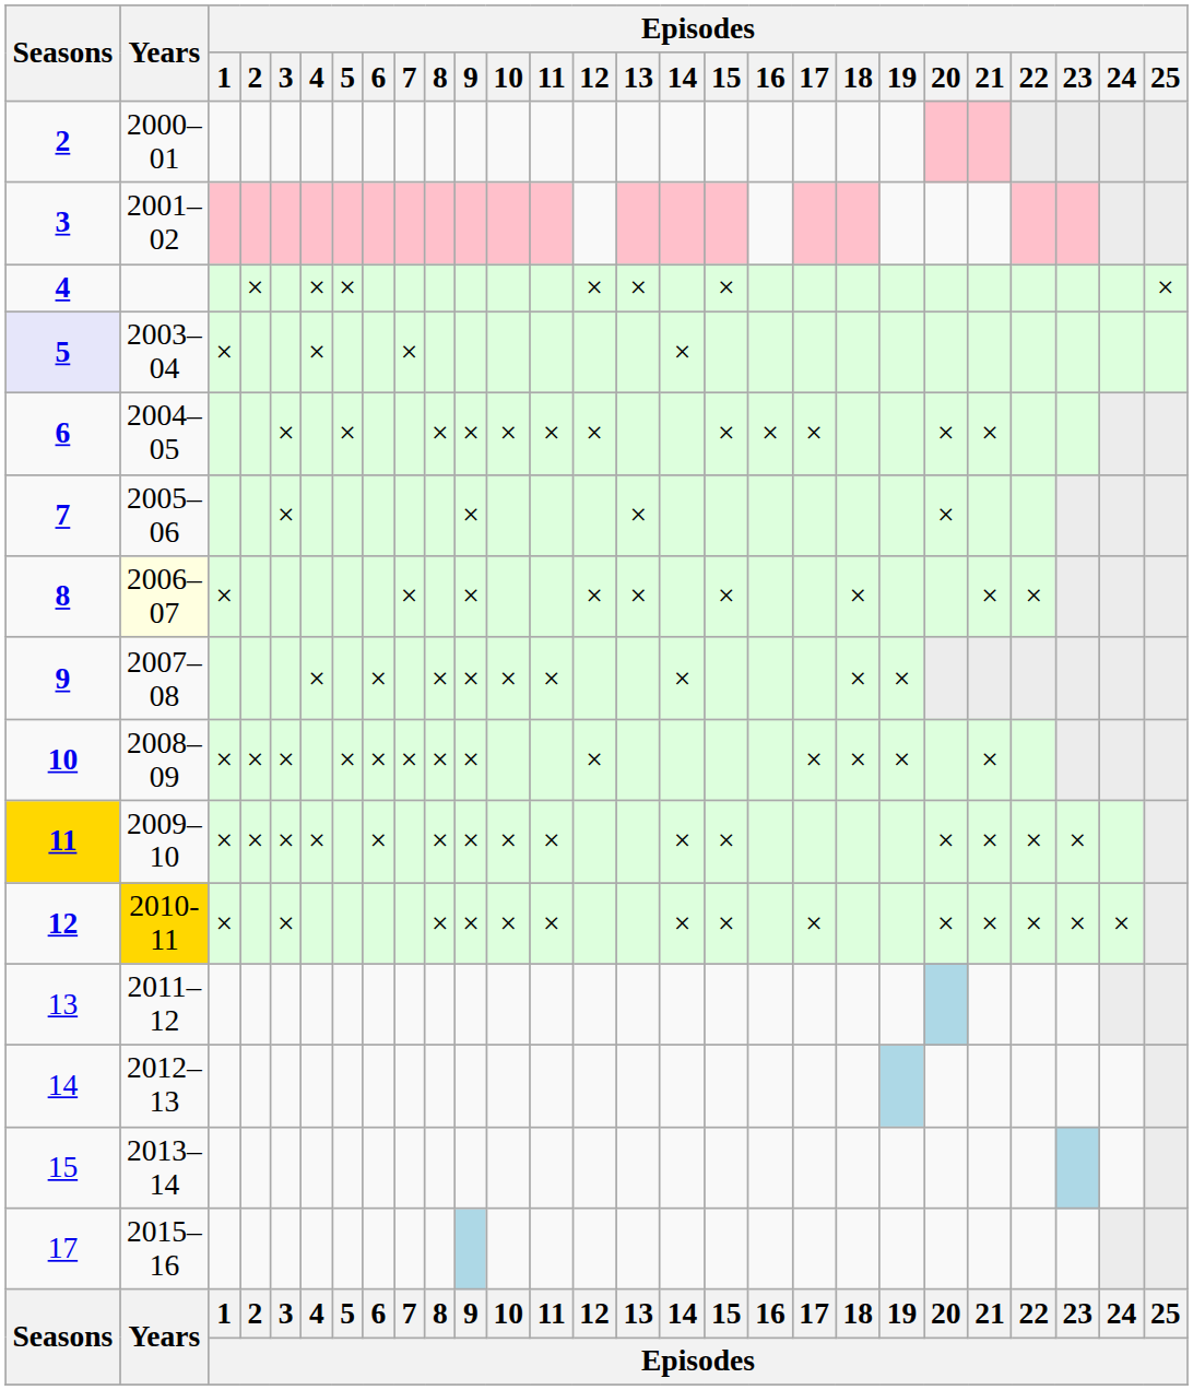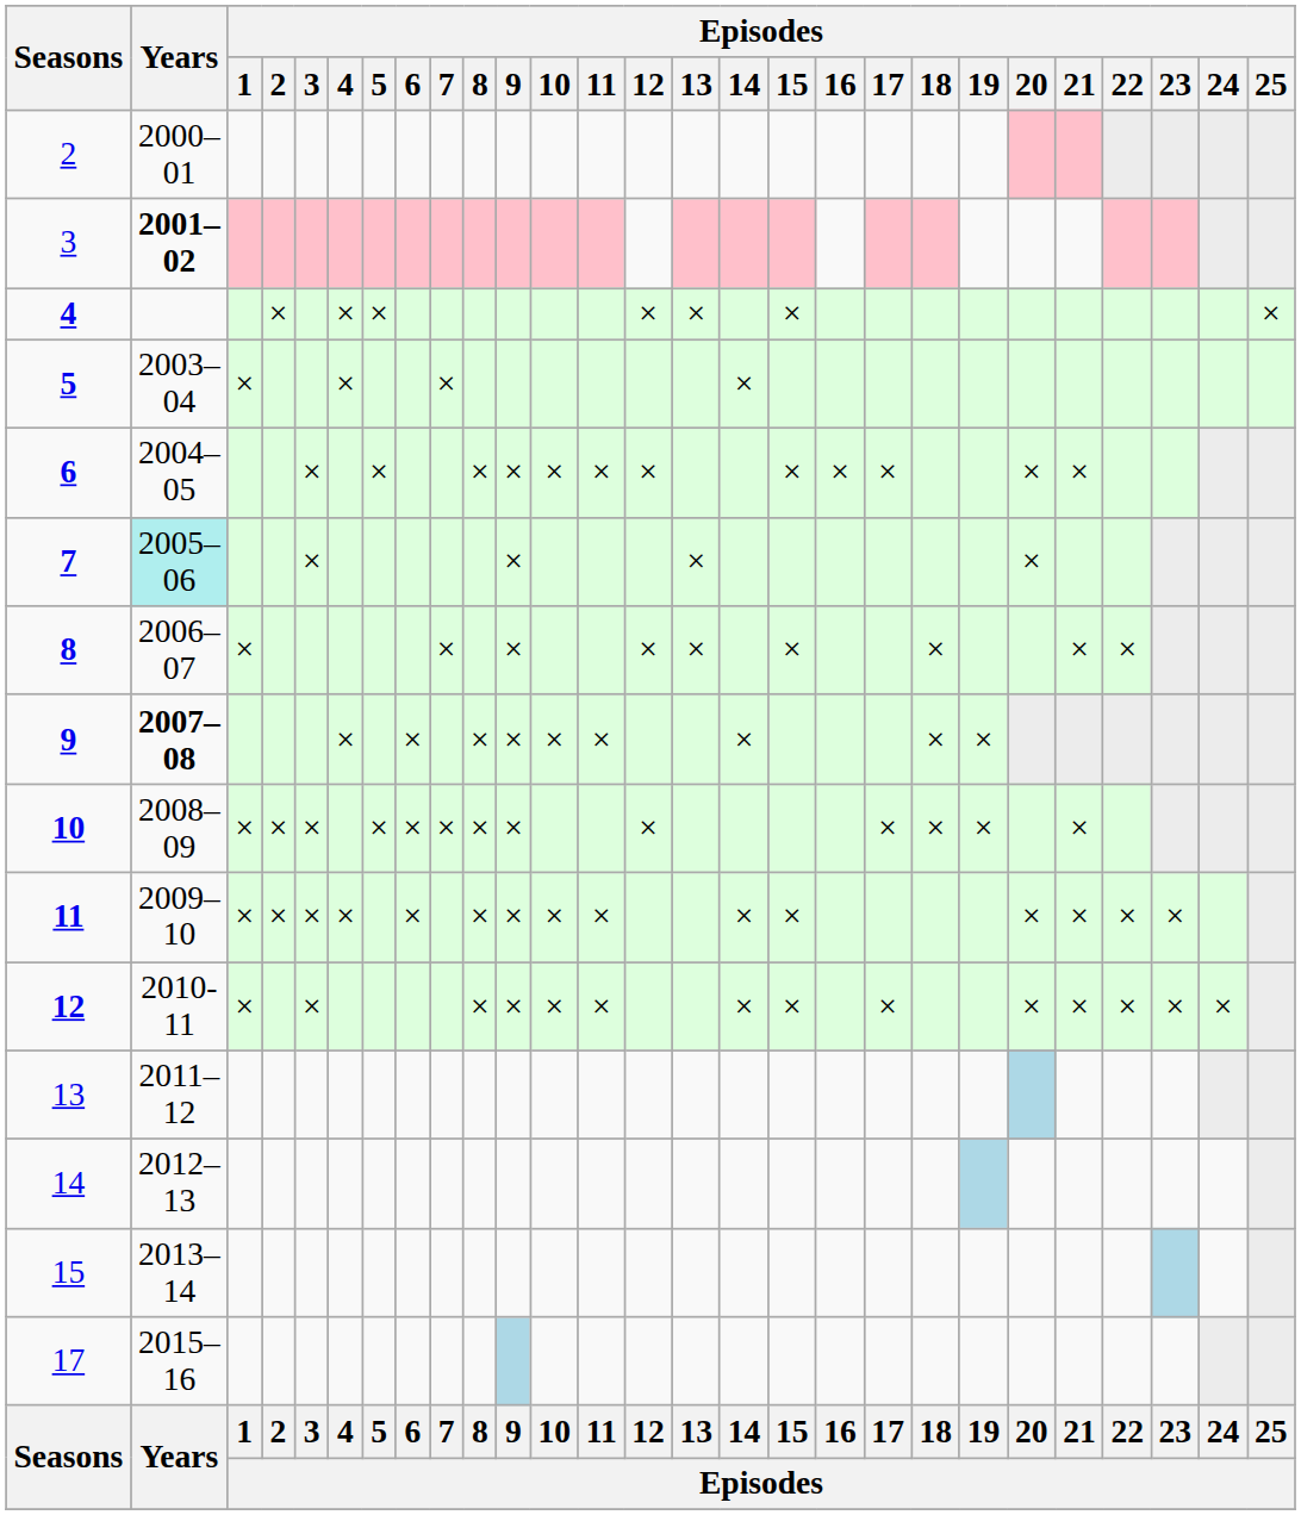row 3 | Seasons: bold -> normal
row 4 | Seasons: bold -> normal
row 4 | Years: normal -> bold
row 6 | Seasons: lavender background -> no background
row 8 | Years: no background -> paleturquoise background
row 9 | Years: lightyellow background -> no background
row 10 | Years: normal -> bold
row 12 | Seasons: gold background -> no background
row 13 | Years: gold background -> no background
